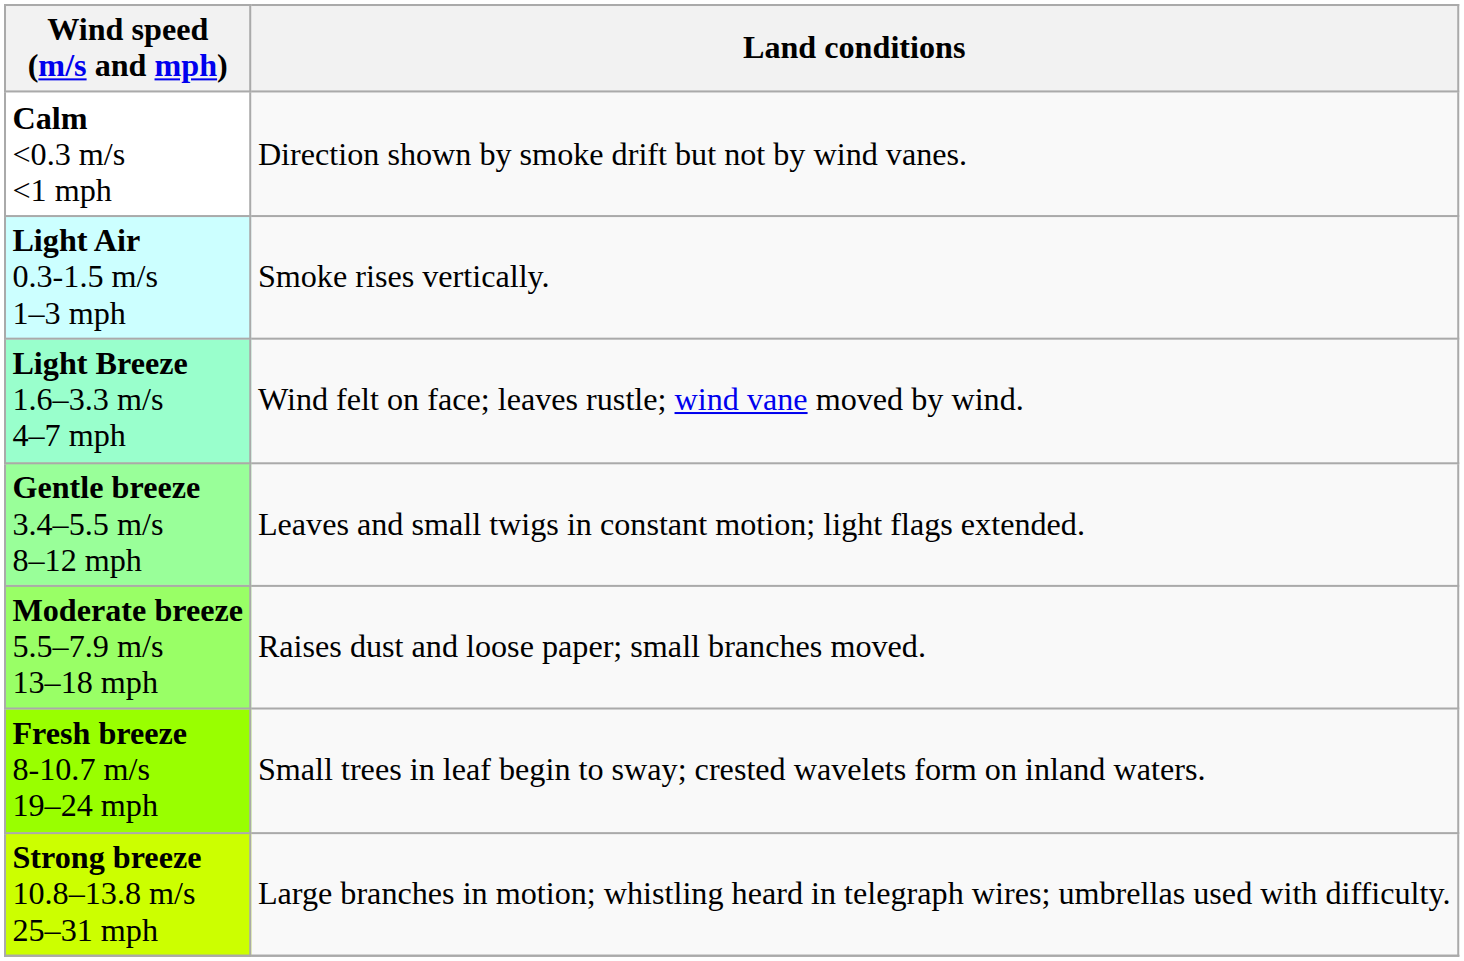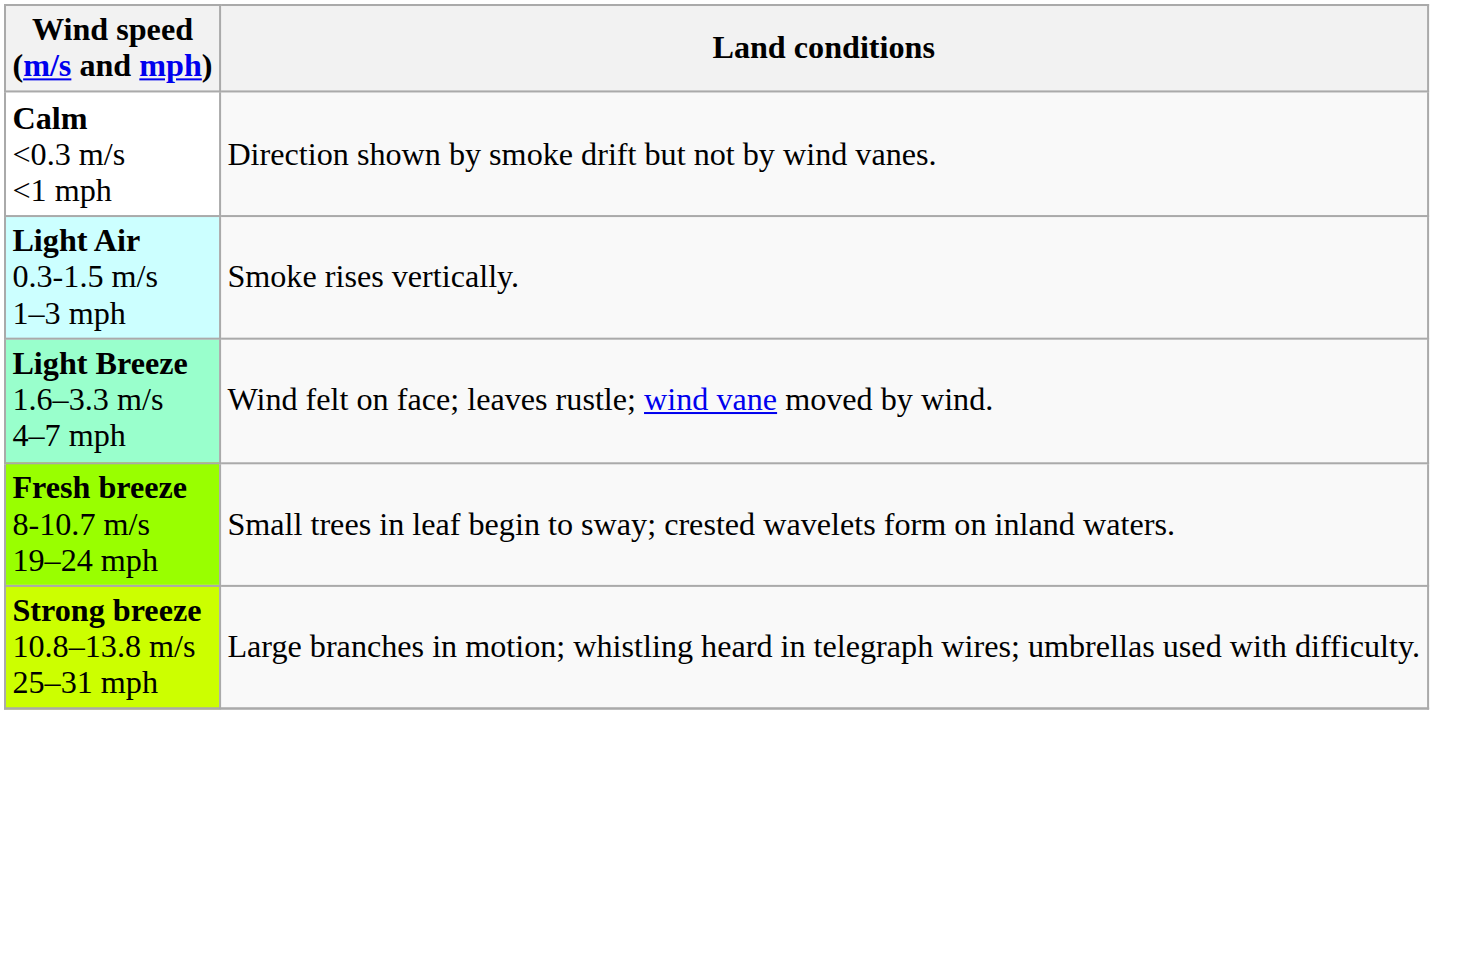- row: Gentle breeze 3.4–5.5 m/s 8–12 mph | Leaves and small twigs in constant motion; light flags extended.
- row: Moderate breeze 5.5–7.9 m/s 13–18 mph | Raises dust and loose paper; small branches moved.
